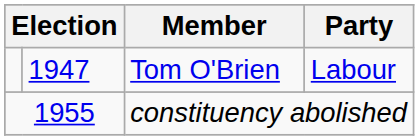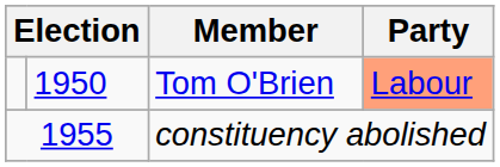Tom O'Brien | column 2: 1947 -> 1950
Tom O'Brien | Party: no background -> lightsalmon background
